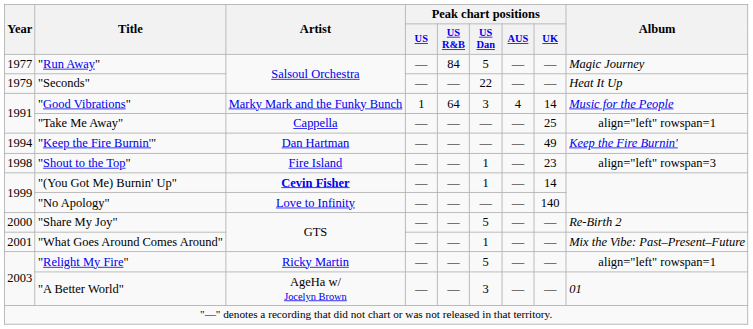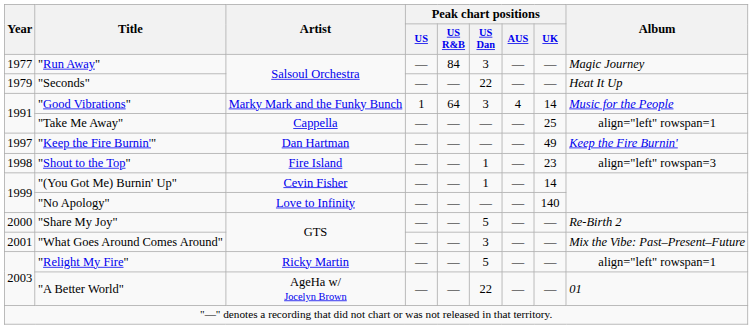"Run Away" | Peak chart positions / US Dan: 5 -> 3
"Keep the Fire Burnin'" | Year: 1994 -> 1997
"(You Got Me) Burnin' Up" | Artist: bold -> normal
"What Goes Around Comes Around" | Peak chart positions / US Dan: 1 -> 3
"A Better World" | Peak chart positions / US Dan: 3 -> 22
